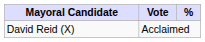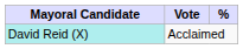David Reid (X) | Mayoral Candidate: no background -> paleturquoise background
